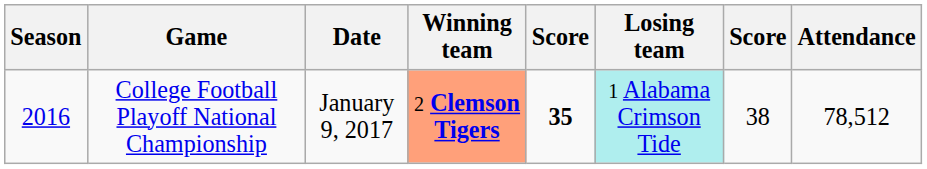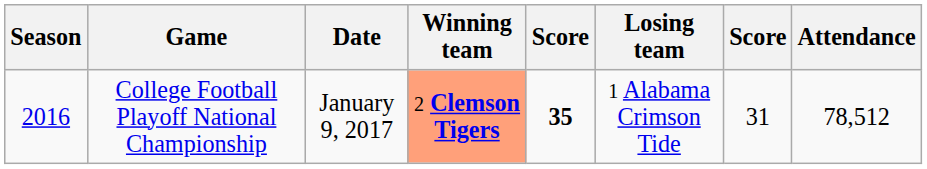College Football Playoff National Championship | Losing team: paleturquoise background -> no background
College Football Playoff National Championship | column 7: 38 -> 31
